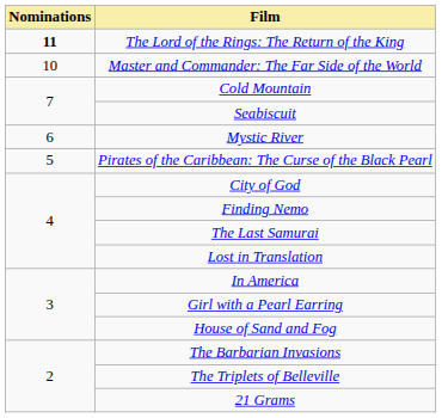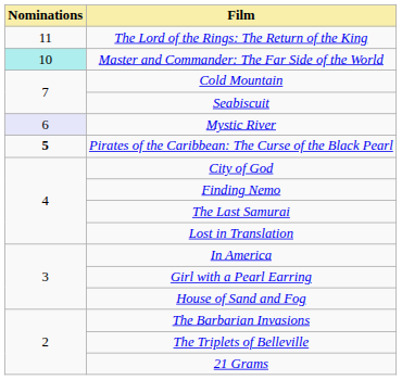The Lord of the Rings: The Return of the King | Nominations: bold -> normal
Master and Commander: The Far Side of the World | Nominations: no background -> paleturquoise background
Mystic River | Nominations: no background -> lavender background
Pirates of the Caribbean: The Curse of the Black Pearl | Nominations: normal -> bold
